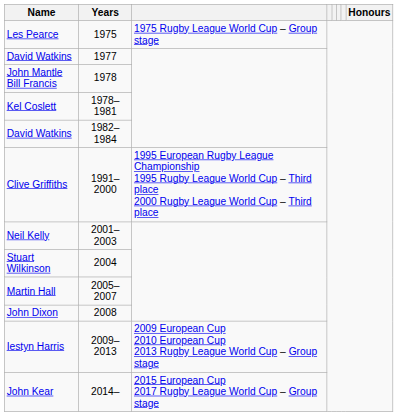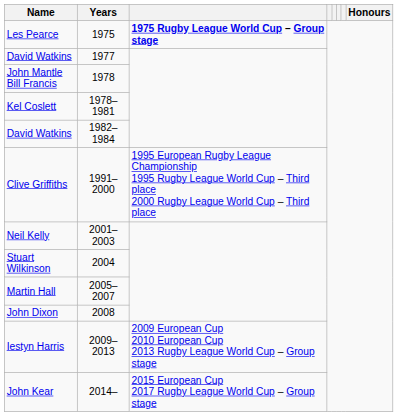Les Pearce | column 3: normal -> bold
